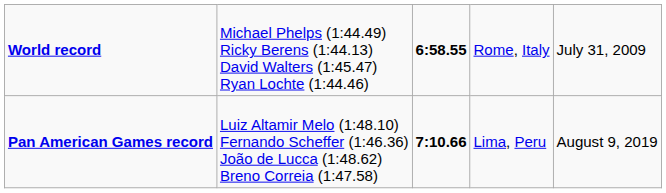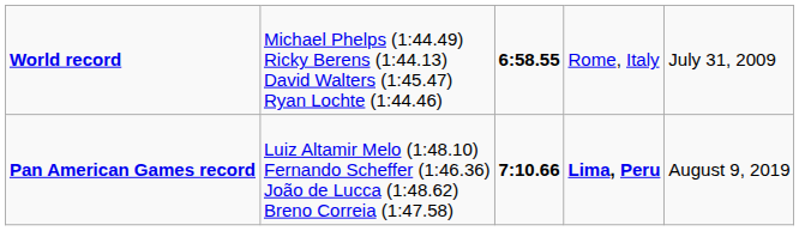Pan American Games record | column 4: normal -> bold
